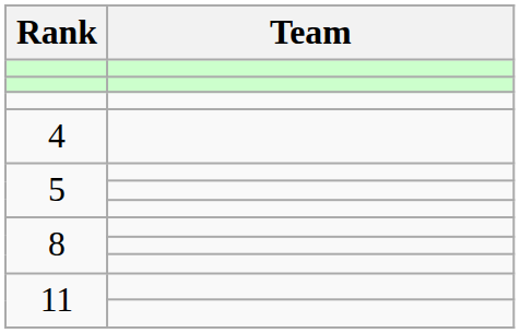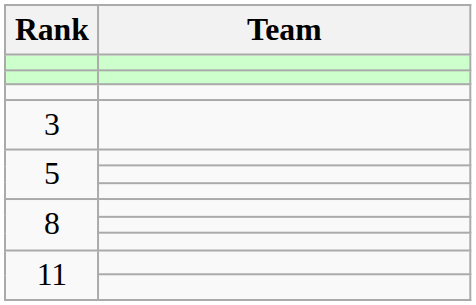row 5 | Rank: 4 -> 3
